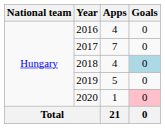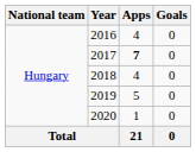2017 | Apps: normal -> bold
2018 | Goals: lightblue background -> no background
2020 | Goals: pink background -> no background
